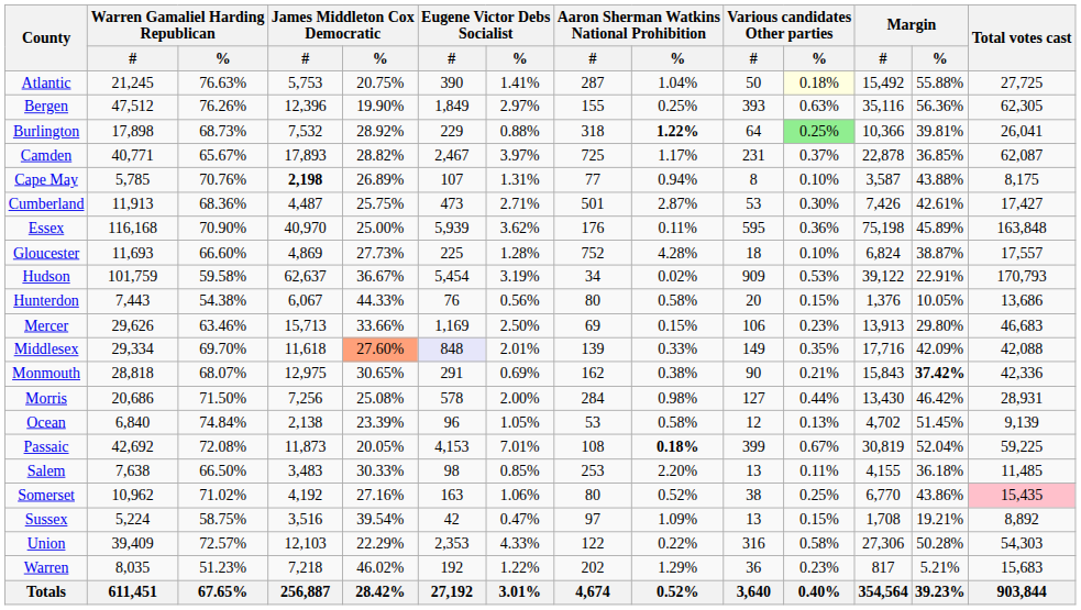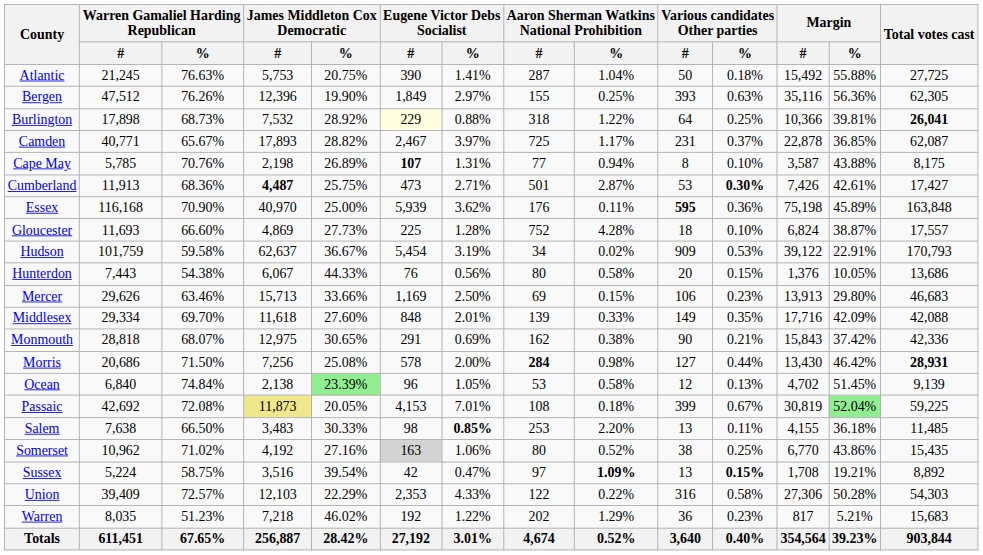Atlantic | Various candidates Other parties / %: lightyellow background -> no background
Burlington | Eugene Victor Debs Socialist / #: no background -> lightyellow background
Burlington | Aaron Sherman Watkins National Prohibition / %: bold -> normal
Burlington | Various candidates Other parties / %: lightgreen background -> no background
Burlington | Total votes cast: normal -> bold
Cape May | James Middleton Cox Democratic / #: bold -> normal
Cape May | Eugene Victor Debs Socialist / #: normal -> bold
Cumberland | James Middleton Cox Democratic / #: normal -> bold
Cumberland | Various candidates Other parties / %: normal -> bold
Essex | Various candidates Other parties / #: normal -> bold
Middlesex | James Middleton Cox Democratic / %: lightsalmon background -> no background
Middlesex | Eugene Victor Debs Socialist / #: lavender background -> no background
Monmouth | Margin / %: bold -> normal
Morris | Aaron Sherman Watkins National Prohibition / #: normal -> bold
Morris | Total votes cast: normal -> bold
Ocean | James Middleton Cox Democratic / %: no background -> lightgreen background
Passaic | James Middleton Cox Democratic / #: no background -> khaki background
Passaic | Aaron Sherman Watkins National Prohibition / %: bold -> normal
Passaic | Margin / %: no background -> lightgreen background
Salem | Eugene Victor Debs Socialist / %: normal -> bold
Somerset | Eugene Victor Debs Socialist / #: no background -> lightgrey background
Somerset | Total votes cast: pink background -> no background
Sussex | Aaron Sherman Watkins National Prohibition / %: normal -> bold
Sussex | Various candidates Other parties / %: normal -> bold
